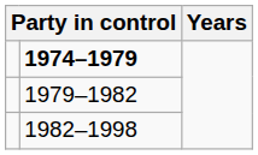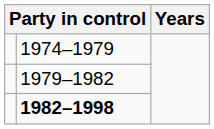1974–1979 | column 2: bold -> normal
1982–1998 | column 2: normal -> bold
